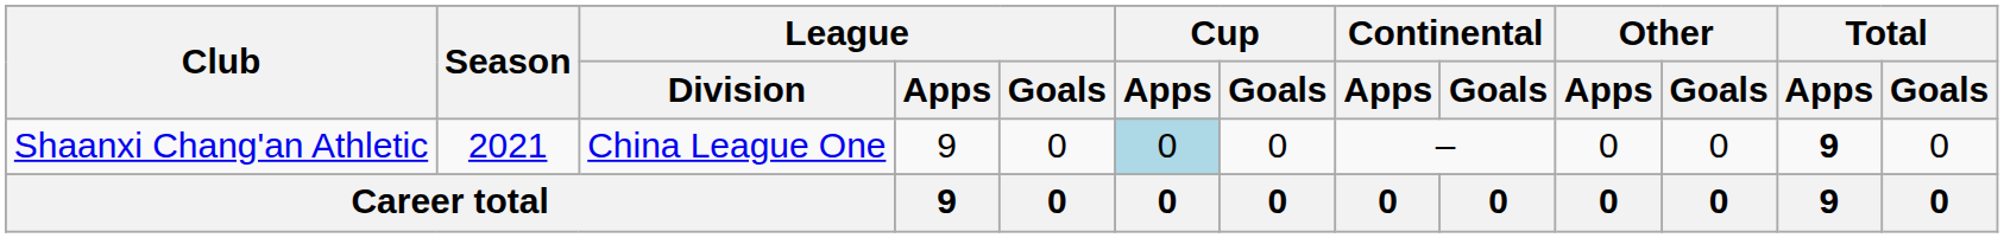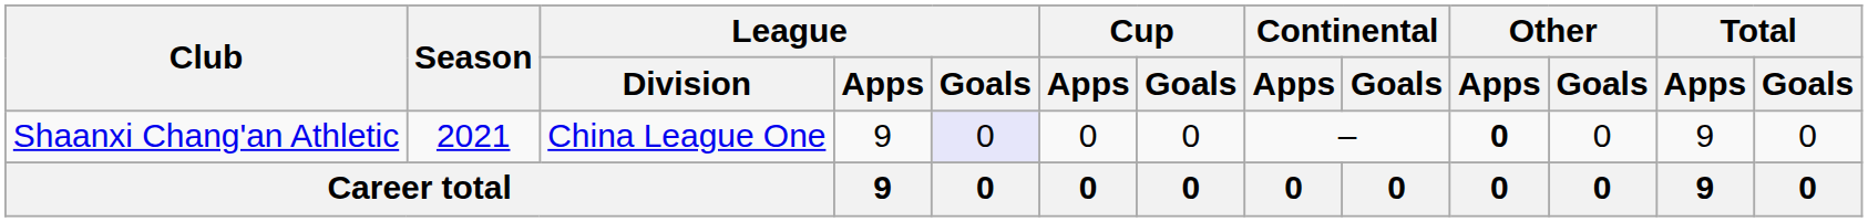Shaanxi Chang'an Athletic | League / Goals: no background -> lavender background
Shaanxi Chang'an Athletic | Cup / Apps: lightblue background -> no background
Shaanxi Chang'an Athletic | Other / Apps: normal -> bold
Shaanxi Chang'an Athletic | Total / Apps: bold -> normal
